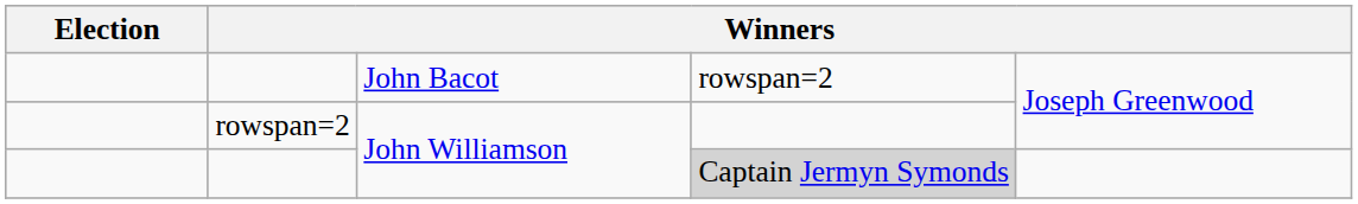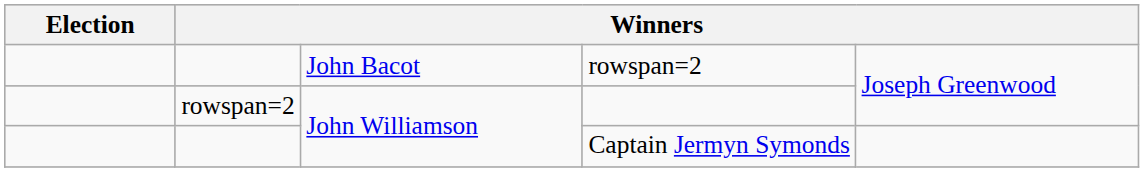Captain Jermyn Symonds | column 4: lightgrey background -> no background
